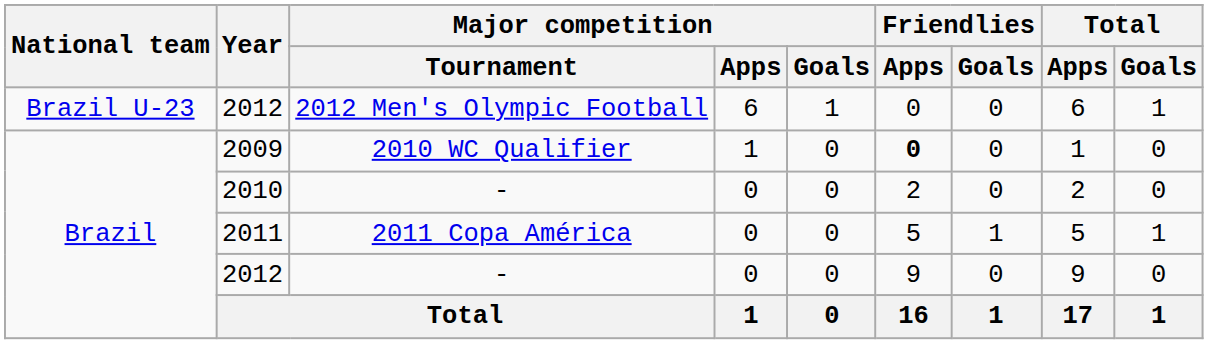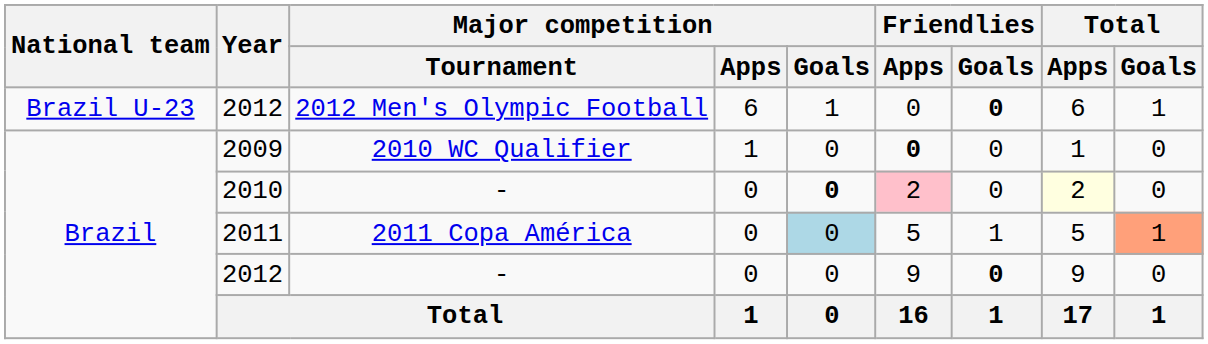2012 / 2012 Men's Olympic Football | Friendlies / Goals: normal -> bold
2010 | Major competition / Goals: normal -> bold
2010 | Friendlies / Apps: no background -> pink background
2010 | Total / Apps: no background -> lightyellow background
2011 | Major competition / Goals: no background -> lightblue background
2011 | Total / Goals: no background -> lightsalmon background
2012 / - | Friendlies / Goals: normal -> bold
